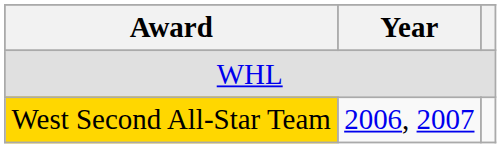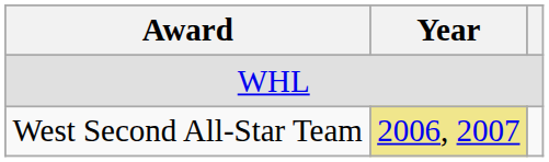West Second All-Star Team | Award: gold background -> no background
West Second All-Star Team | Year: no background -> khaki background
